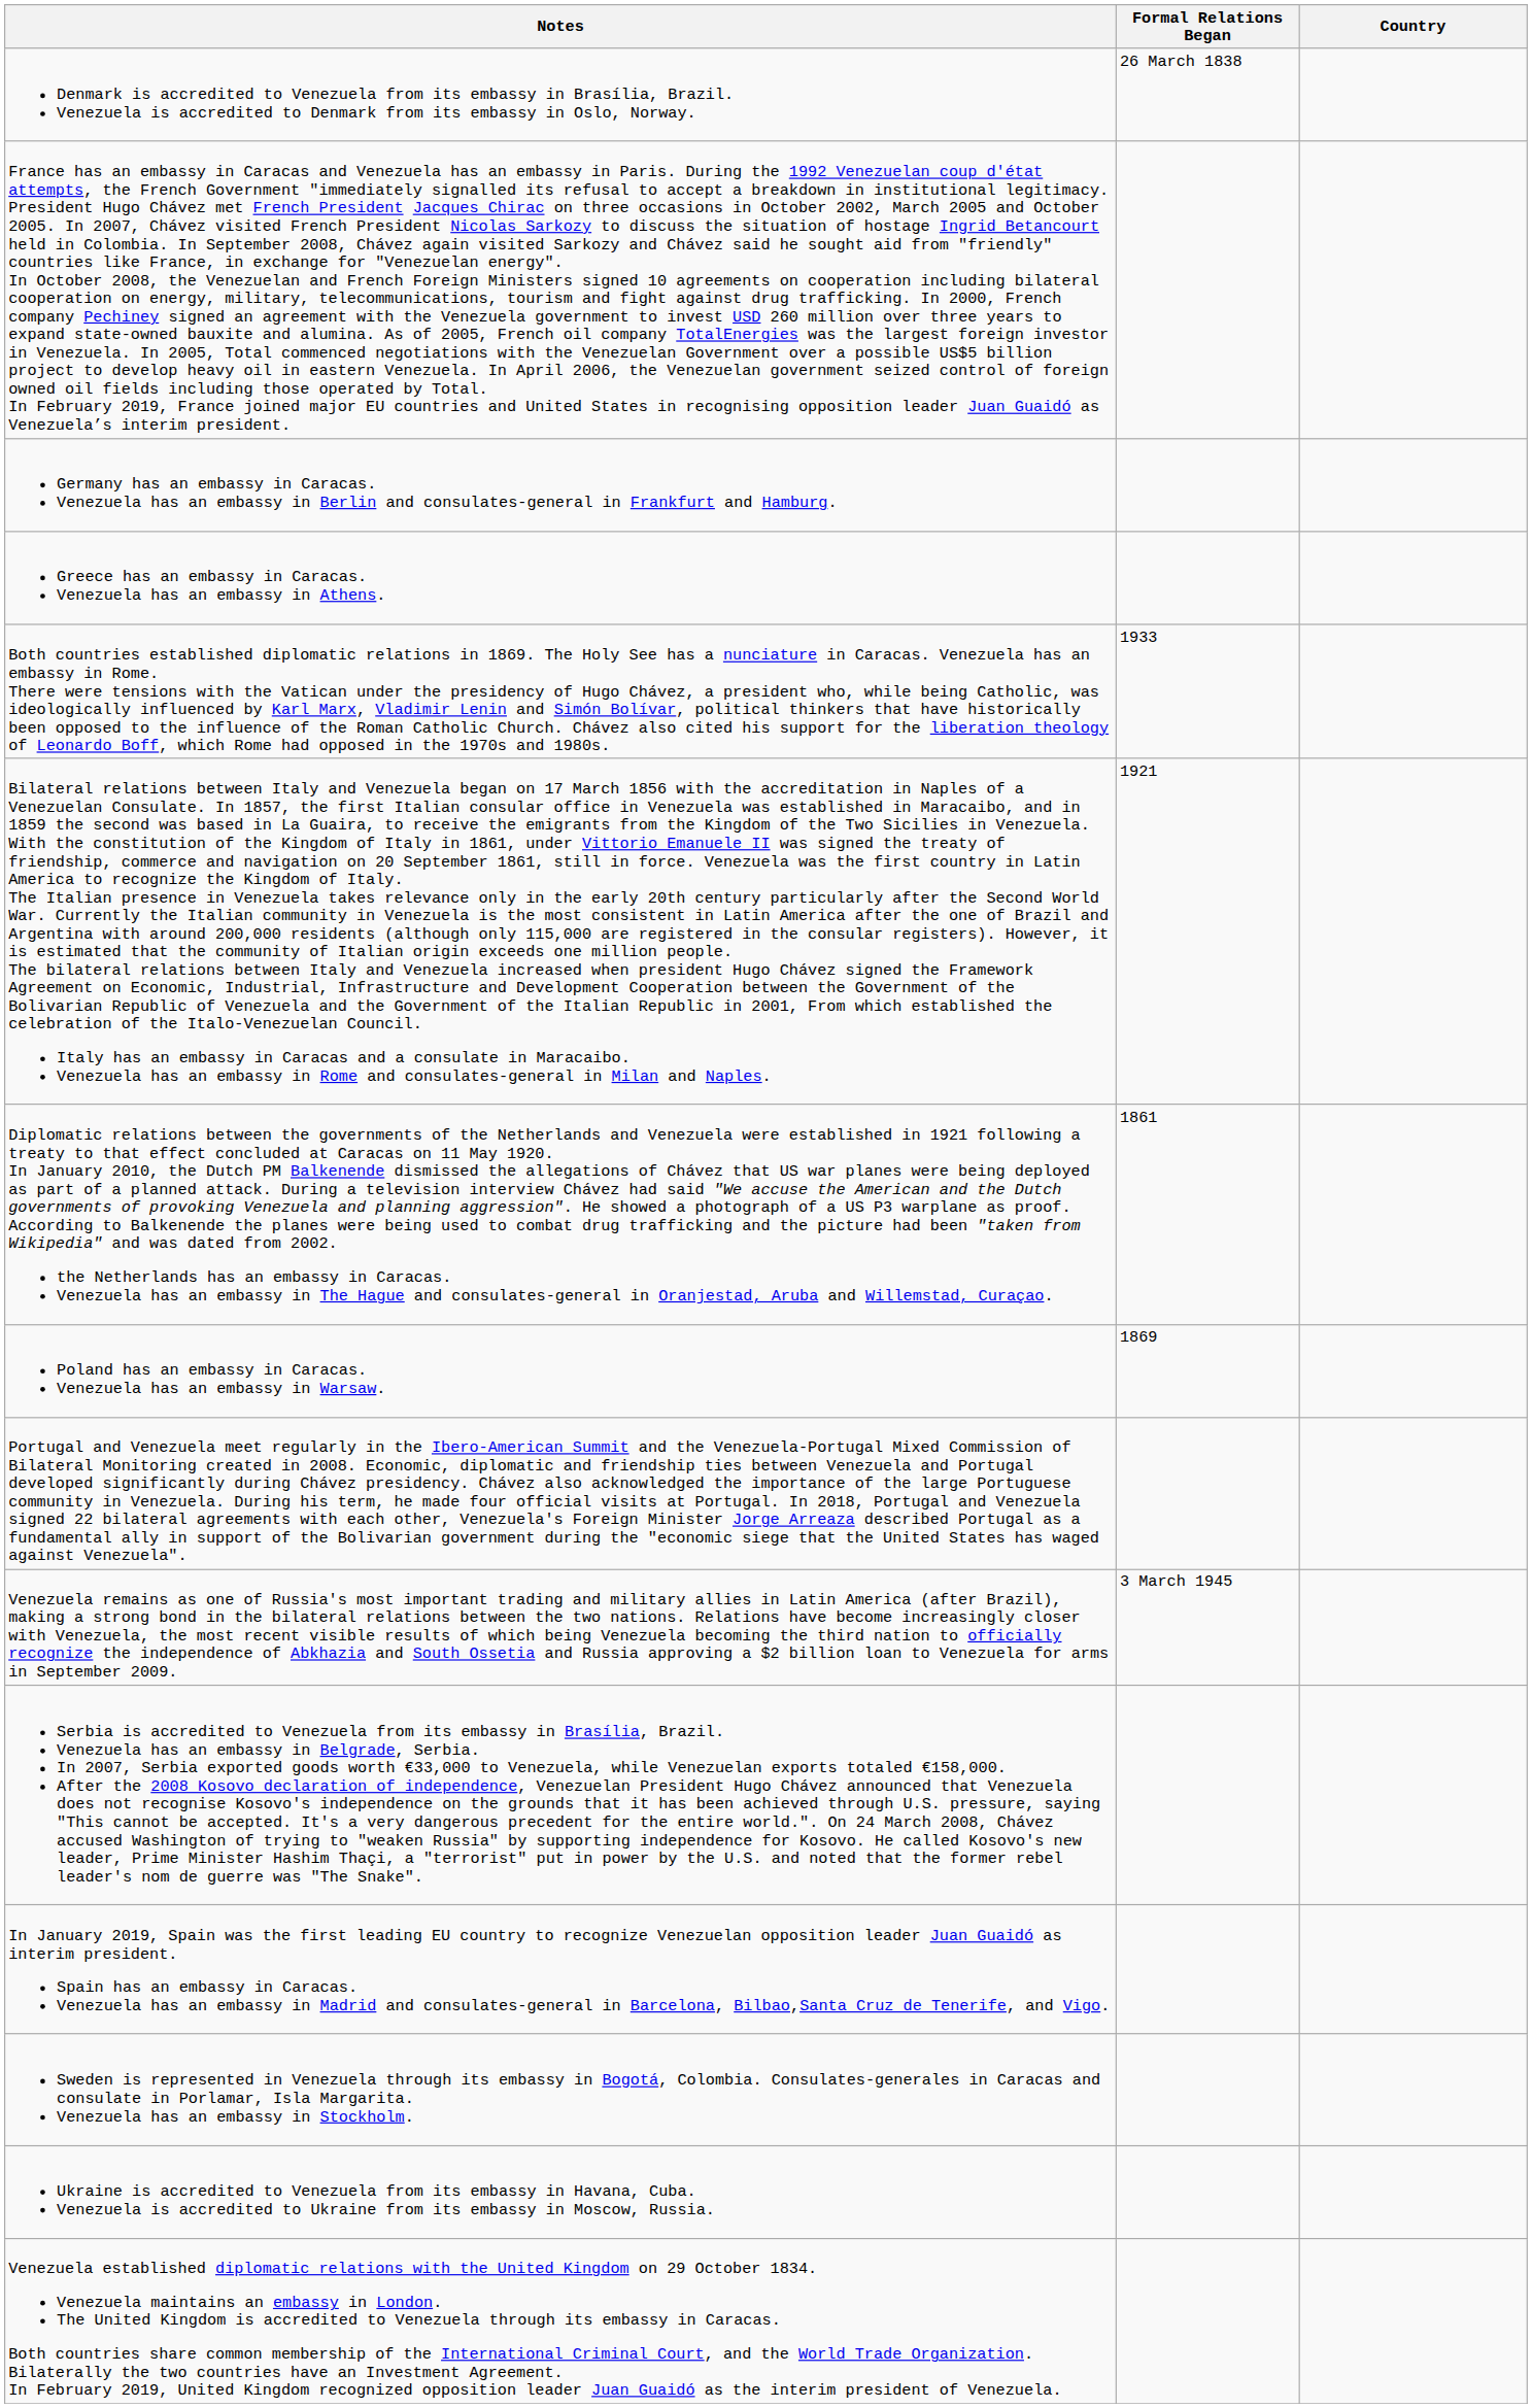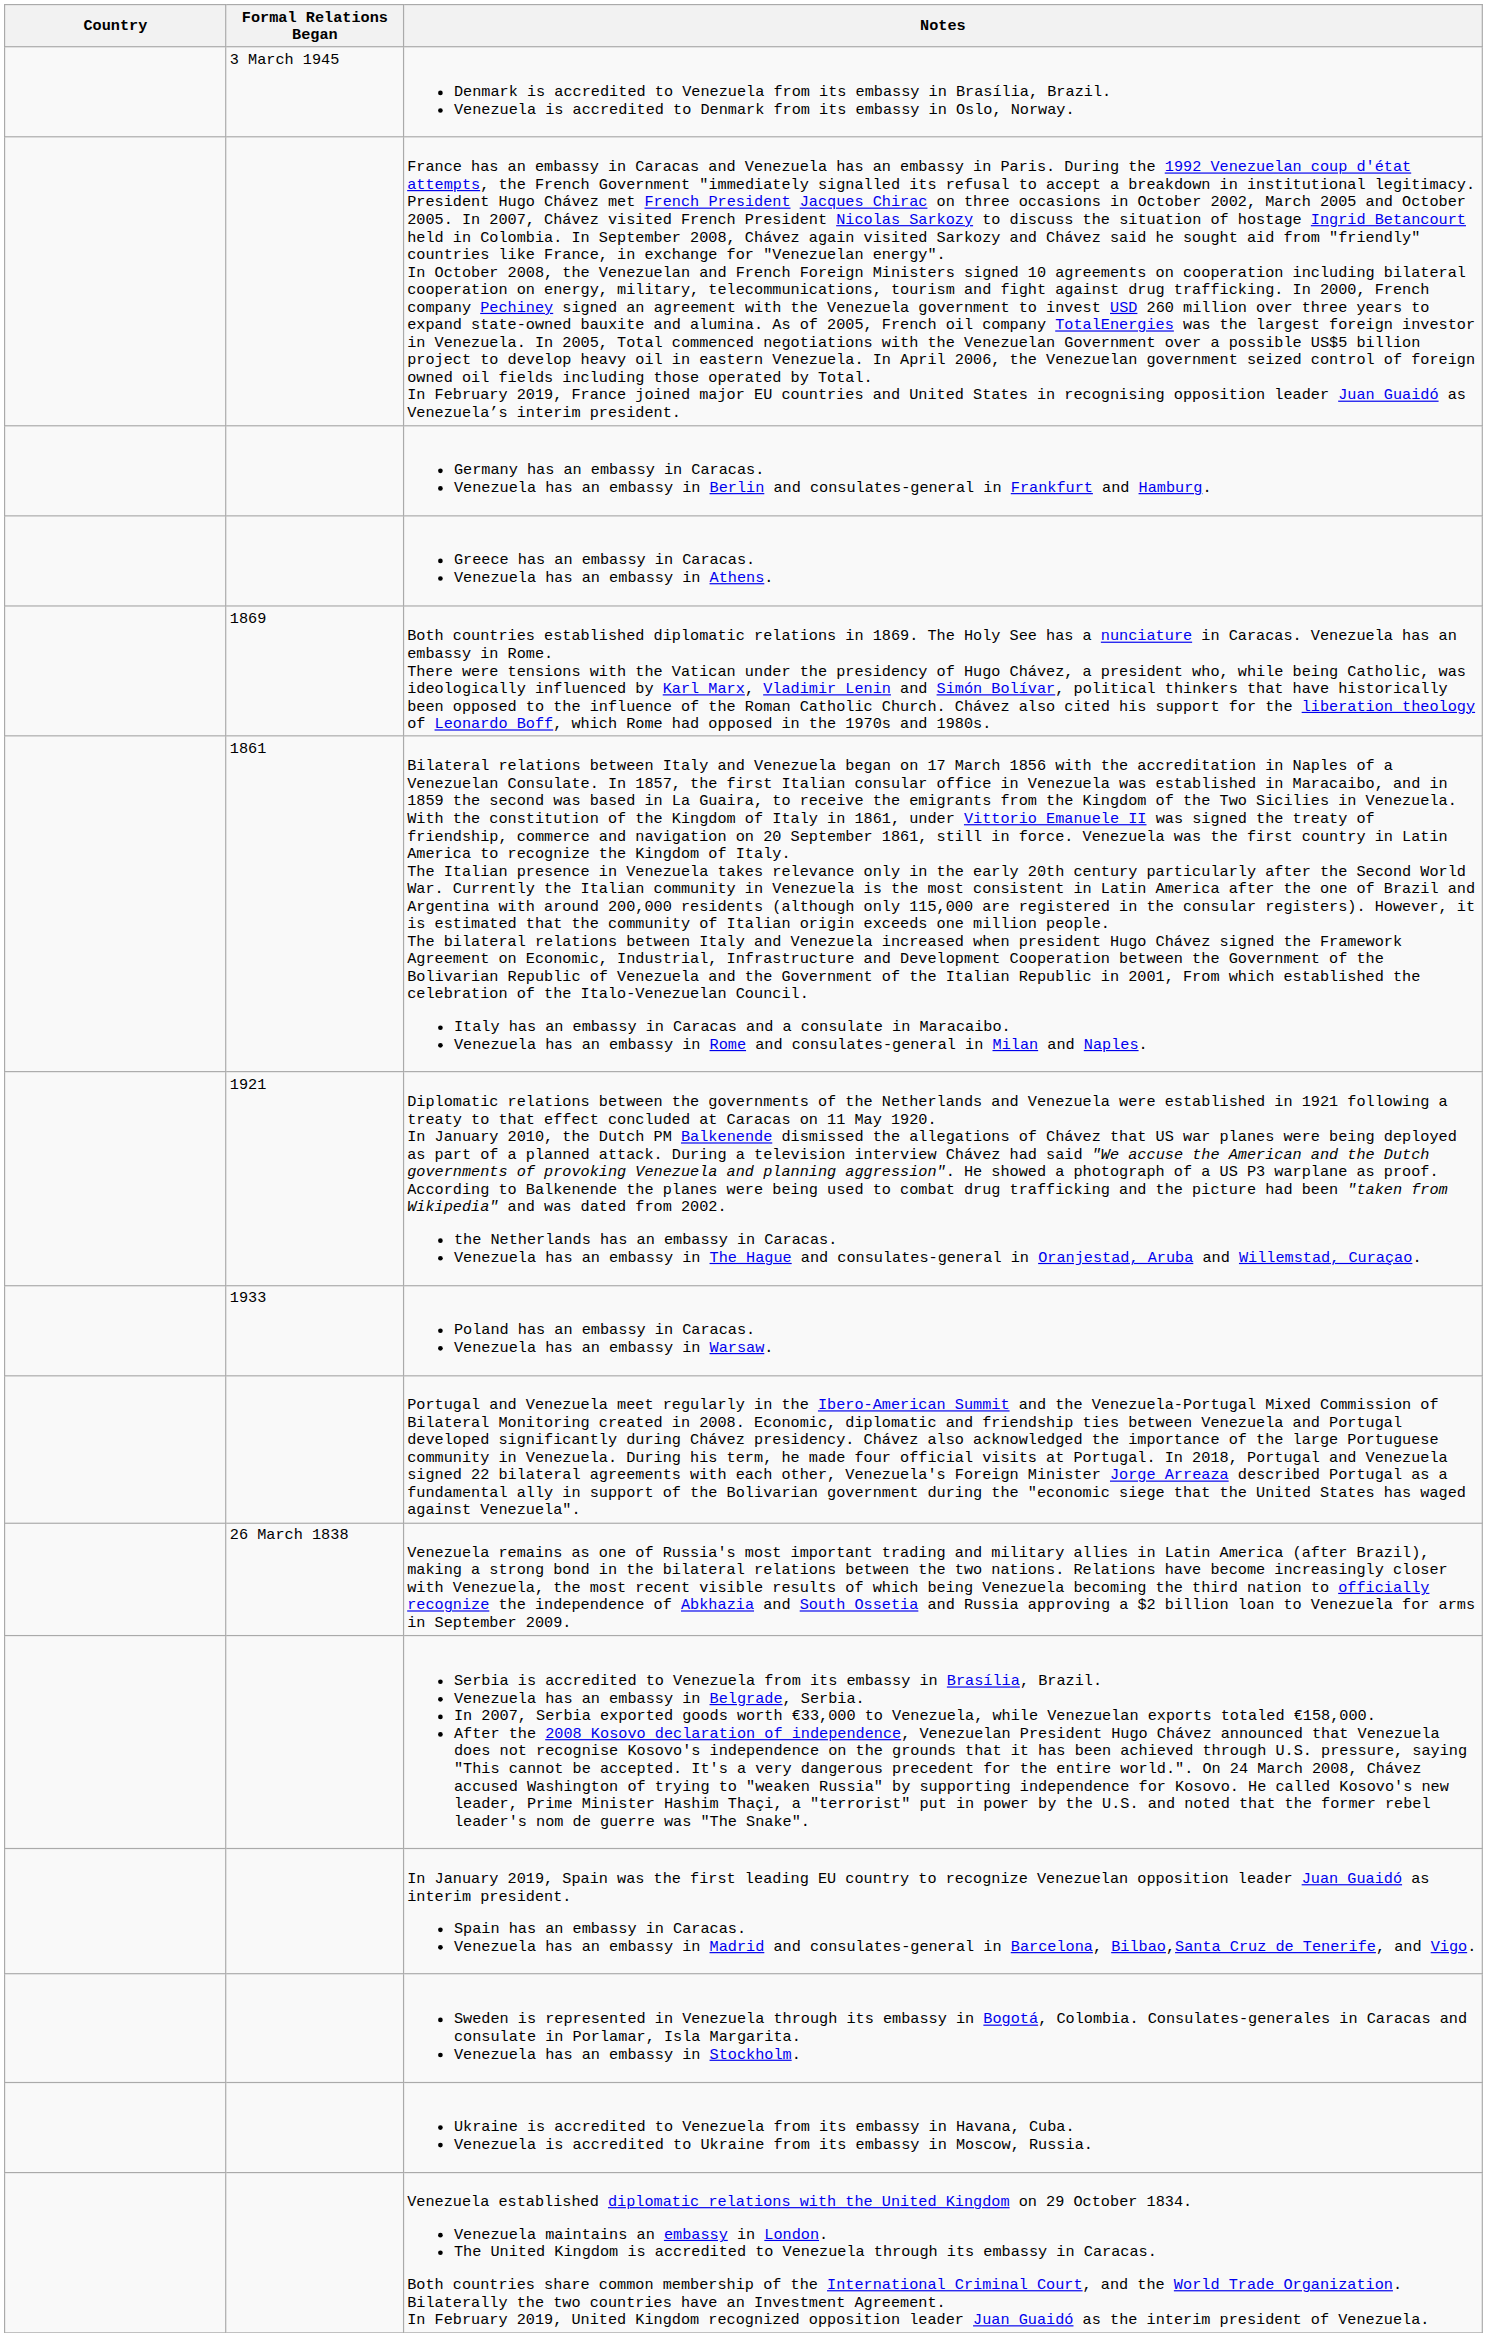columns swapped: Country <-> Notes
row 2 | Formal Relations Began: 26 March 1838 -> 3 March 1945
row 6 | Formal Relations Began: 1933 -> 1869
row 7 | Formal Relations Began: 1921 -> 1861
row 8 | Formal Relations Began: 1861 -> 1921
row 9 | Formal Relations Began: 1869 -> 1933
row 11 | Formal Relations Began: 3 March 1945 -> 26 March 1838
